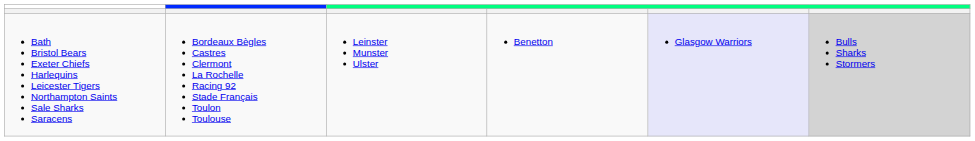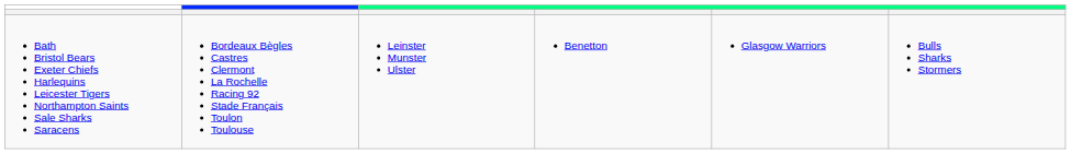row 3 | column 5: lavender background -> no background
row 3 | column 6: lightgrey background -> no background
